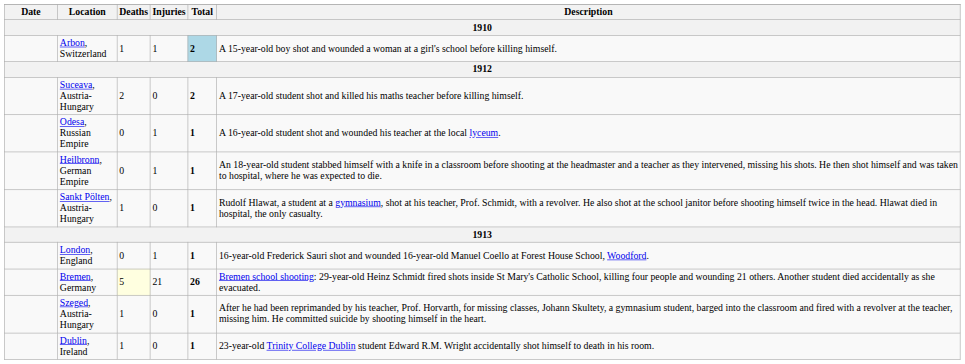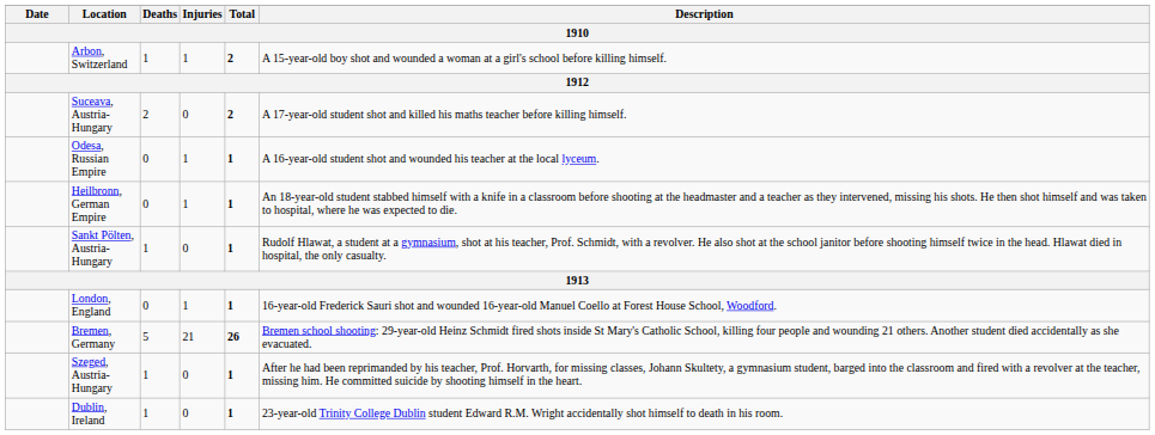Arbon, Switzerland | Total: lightblue background -> no background
Bremen, Germany | Deaths: lightyellow background -> no background
